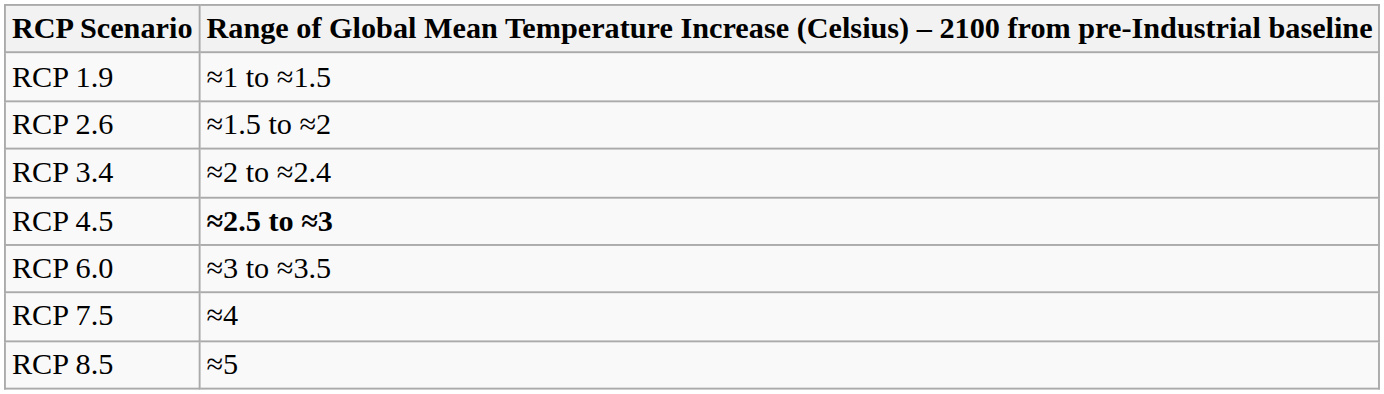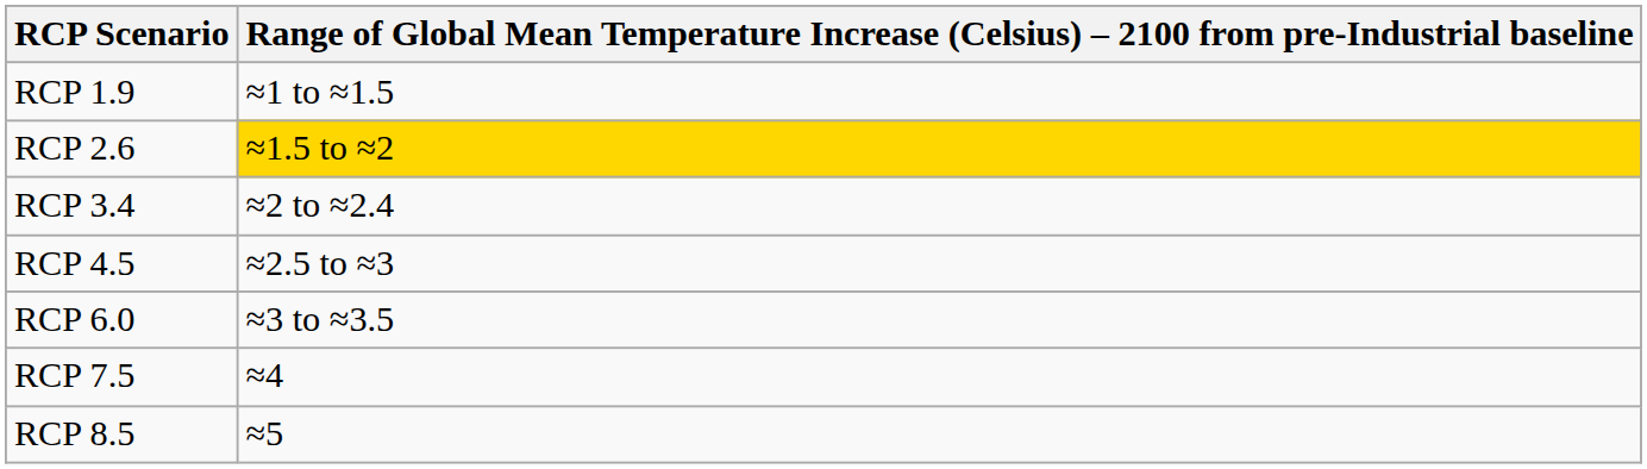RCP 2.6 | column 2: no background -> gold background
RCP 4.5 | column 2: bold -> normal
